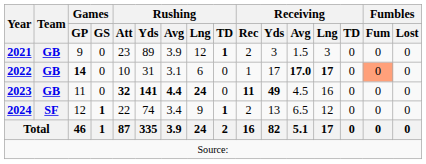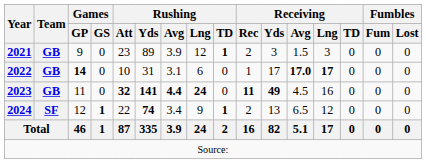2022 | Fumbles / Fum: lightsalmon background -> no background
2024 | Rushing / Yds: normal -> bold
